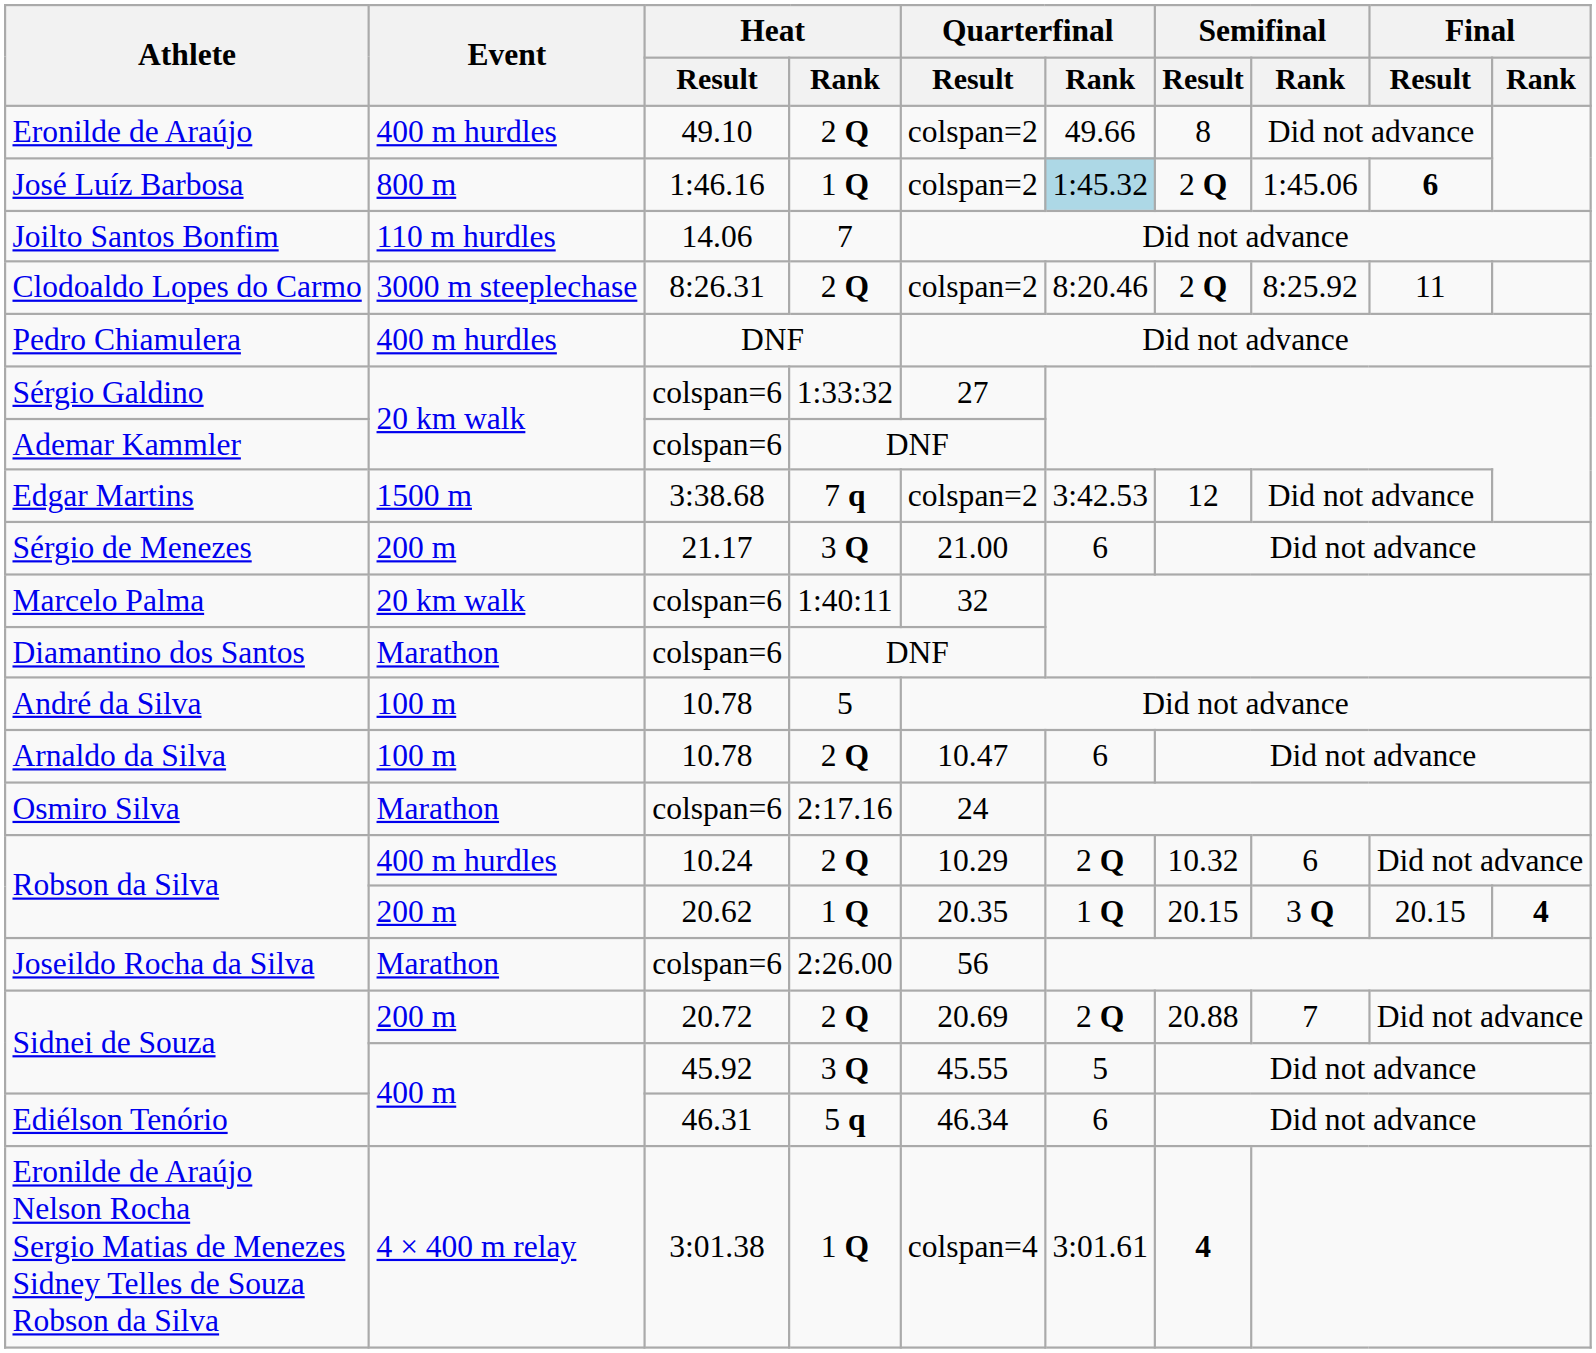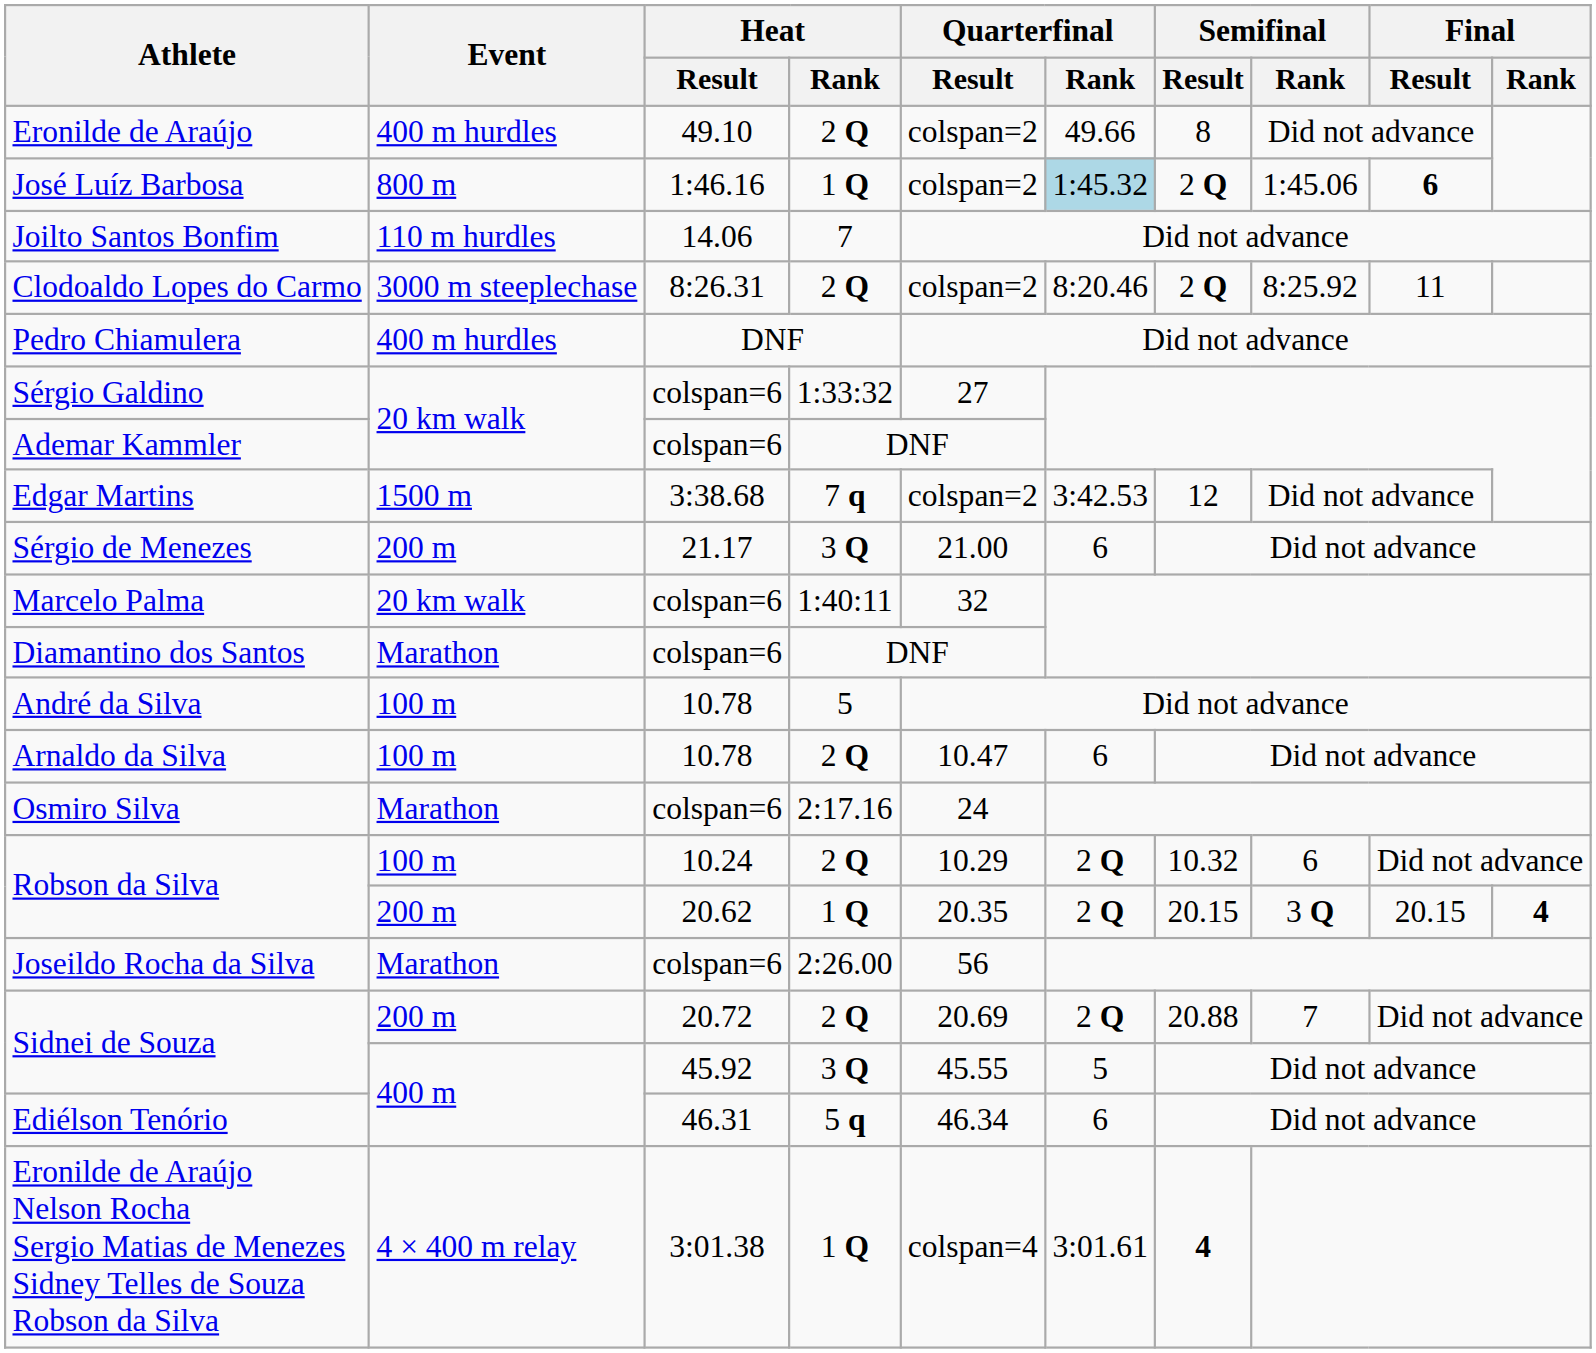Robson da Silva / 10.24 | Event: 400 m hurdles -> 100 m
Robson da Silva / 20.62 | Quarterfinal / Rank: 1 Q -> 2 Q
